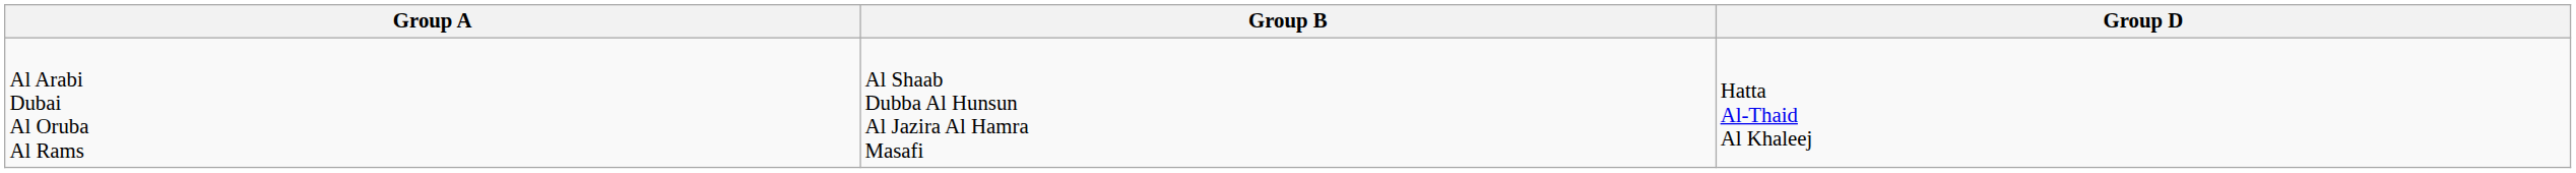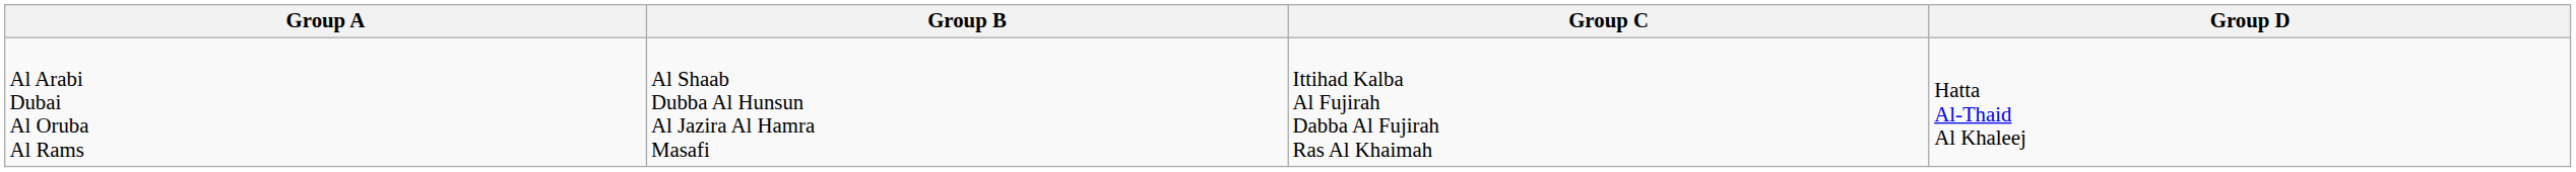+ column: Group C | Ittihad Kalba Al Fujirah Dabba Al Fujirah Ras Al Khaimah
